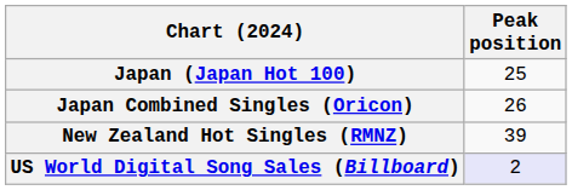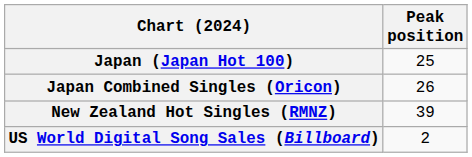US World Digital Song Sales (Billboard) | Peak position: lavender background -> no background
